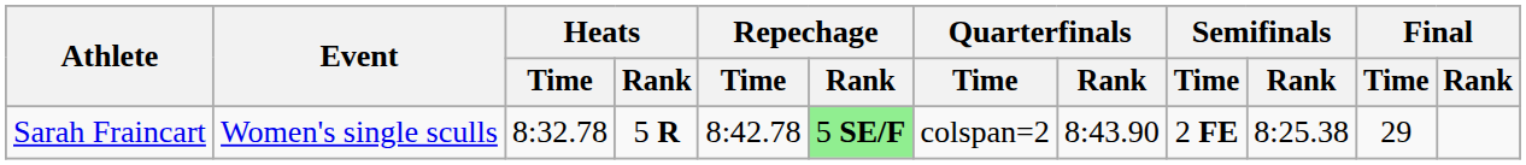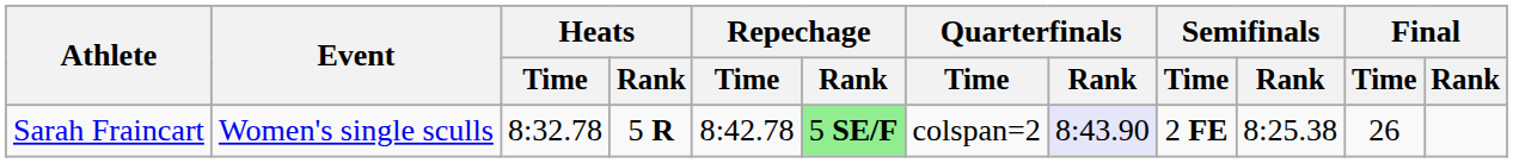Sarah Fraincart | Quarterfinals / Rank: no background -> lavender background
Sarah Fraincart | Final / Time: 29 -> 26
